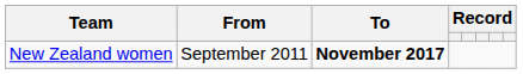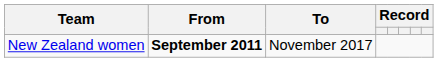New Zealand women | From: normal -> bold
New Zealand women | To: bold -> normal
